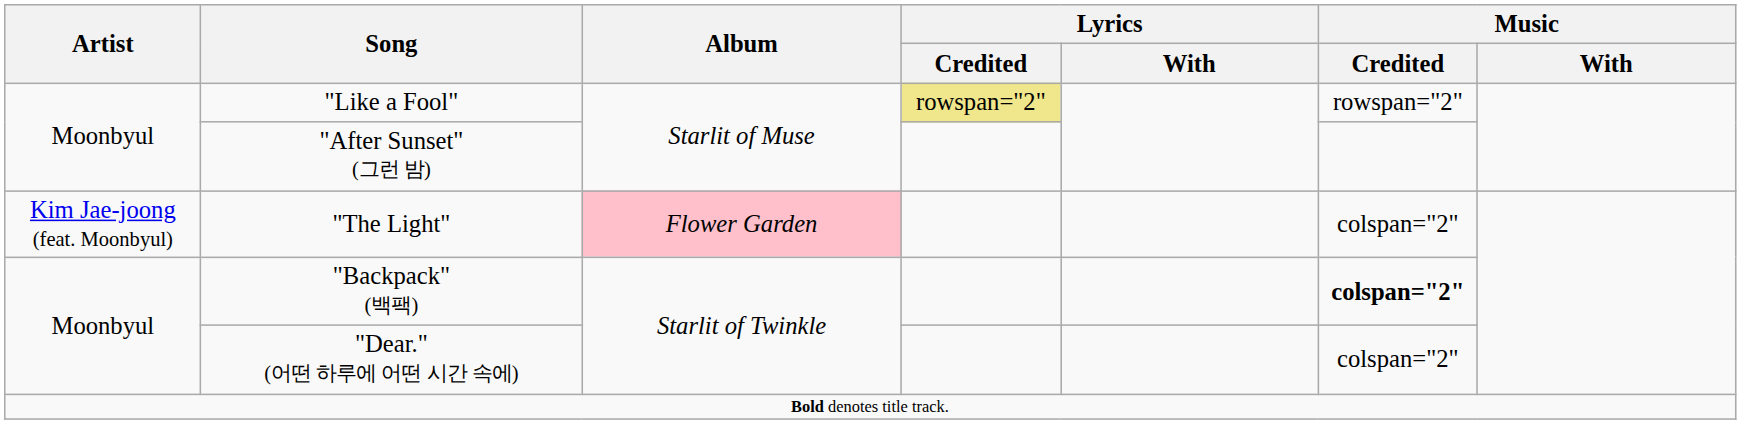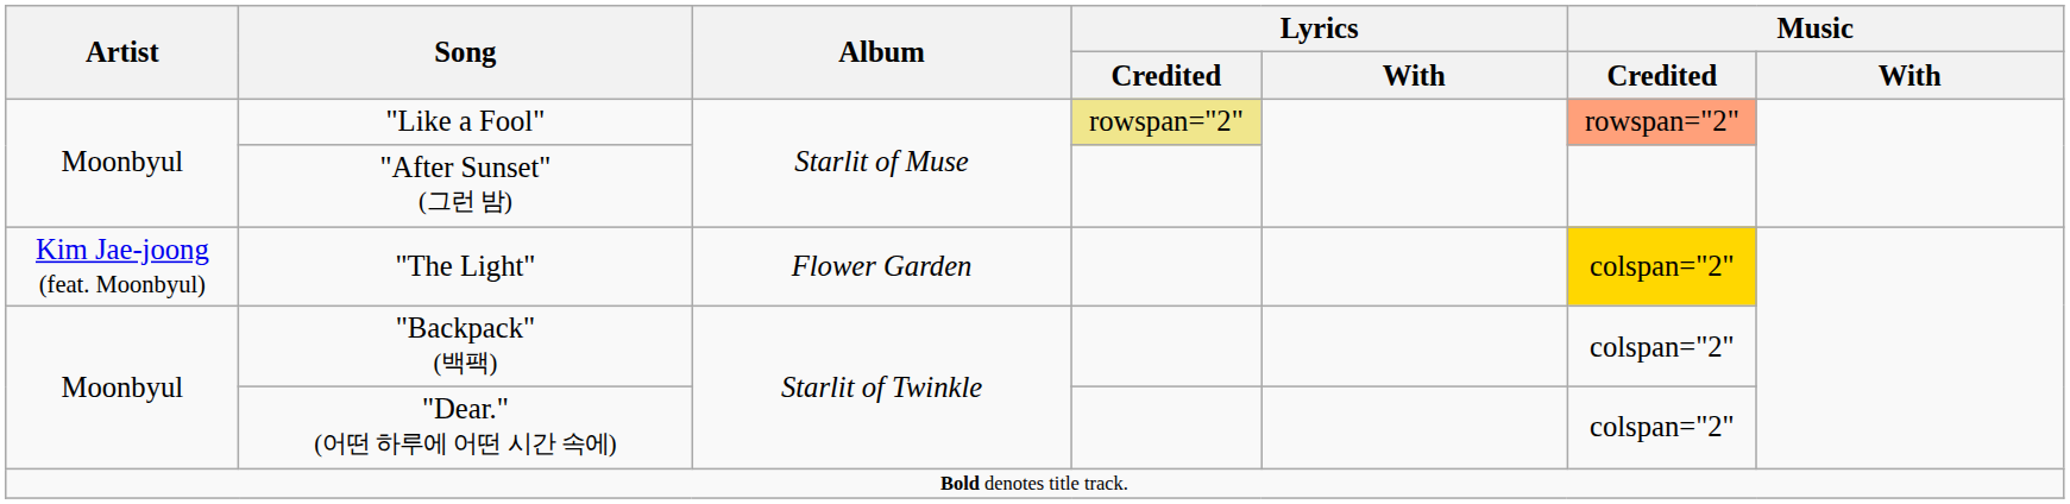"Like a Fool" | Music / Credited: no background -> lightsalmon background
"The Light" | Album: pink background -> no background
"The Light" | Music / Credited: no background -> gold background
"Backpack" (백팩) | Music / Credited: bold -> normal
